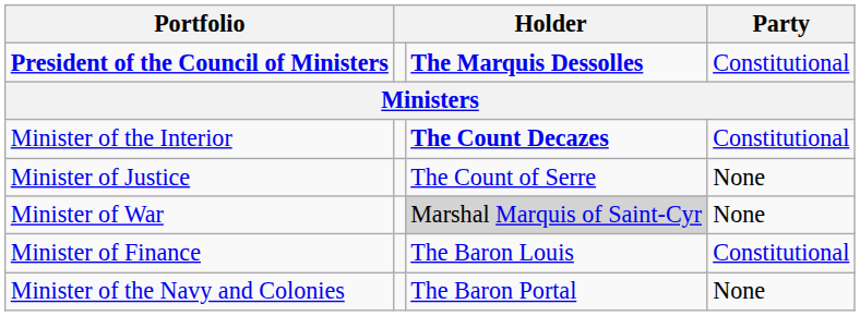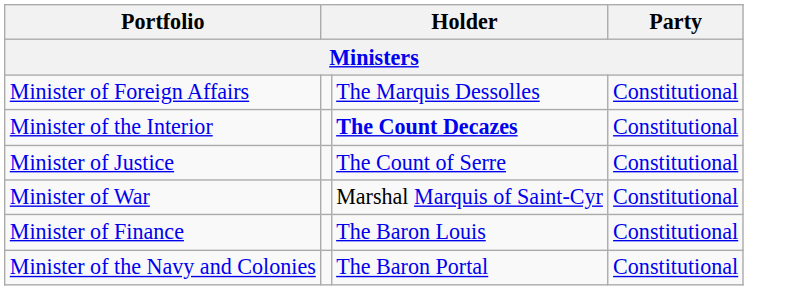- row: President of the Council of Ministers | The Marquis Dessolles | Constitutional
+ row: Minister of Foreign Affairs | The Marquis Dessolles | Constitutional
Minister of Justice | Party: None -> Constitutional
Minister of War | column 3: lightgrey background -> no background
Minister of War | Party: None -> Constitutional
Minister of the Navy and Colonies | Party: None -> Constitutional
